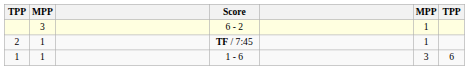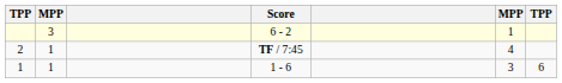row 3 | column 6: 1 -> 4
